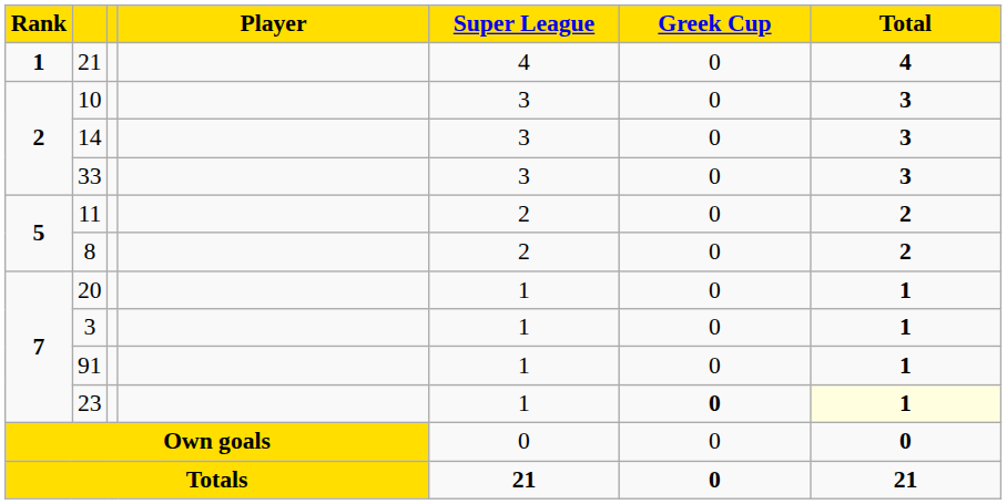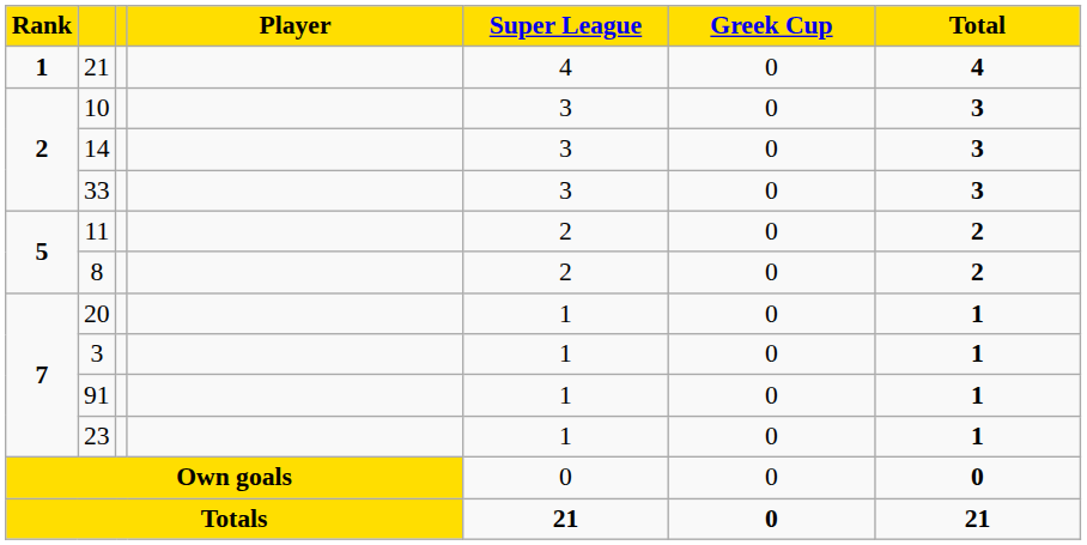23 | Greek Cup: bold -> normal
23 | Total: lightyellow background -> no background
